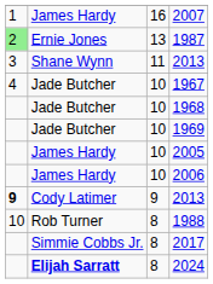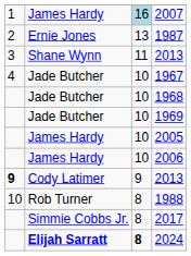2007 | column 3: no background -> lightblue background
1987 | column 1: lightgreen background -> no background
2024 | column 3: normal -> bold
